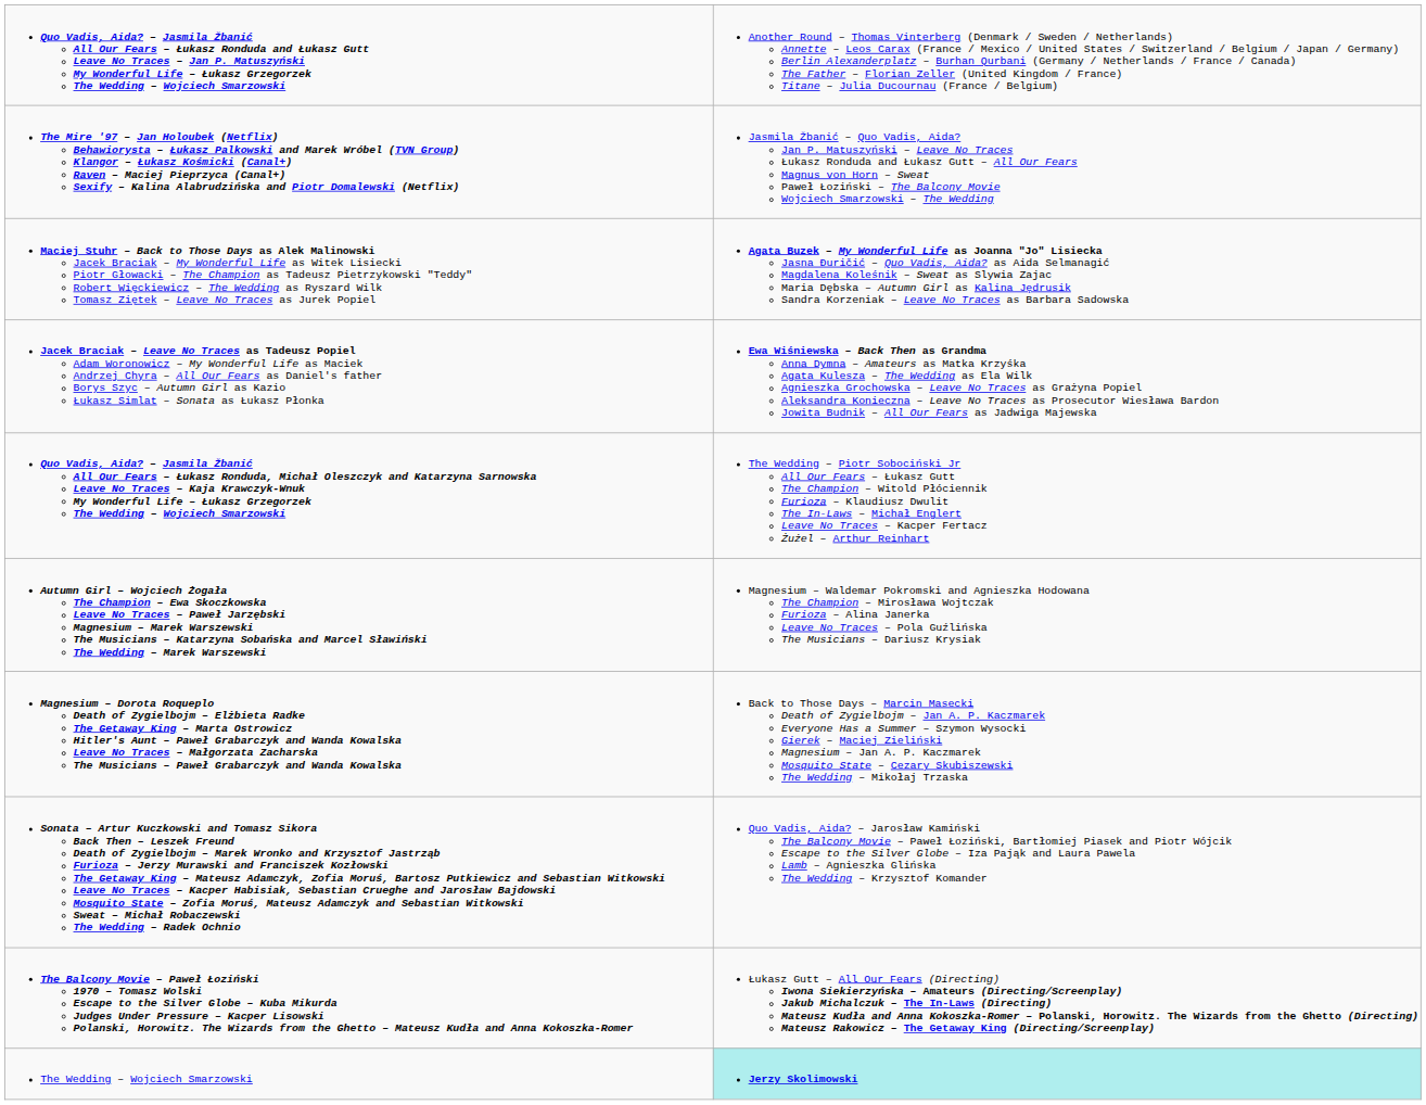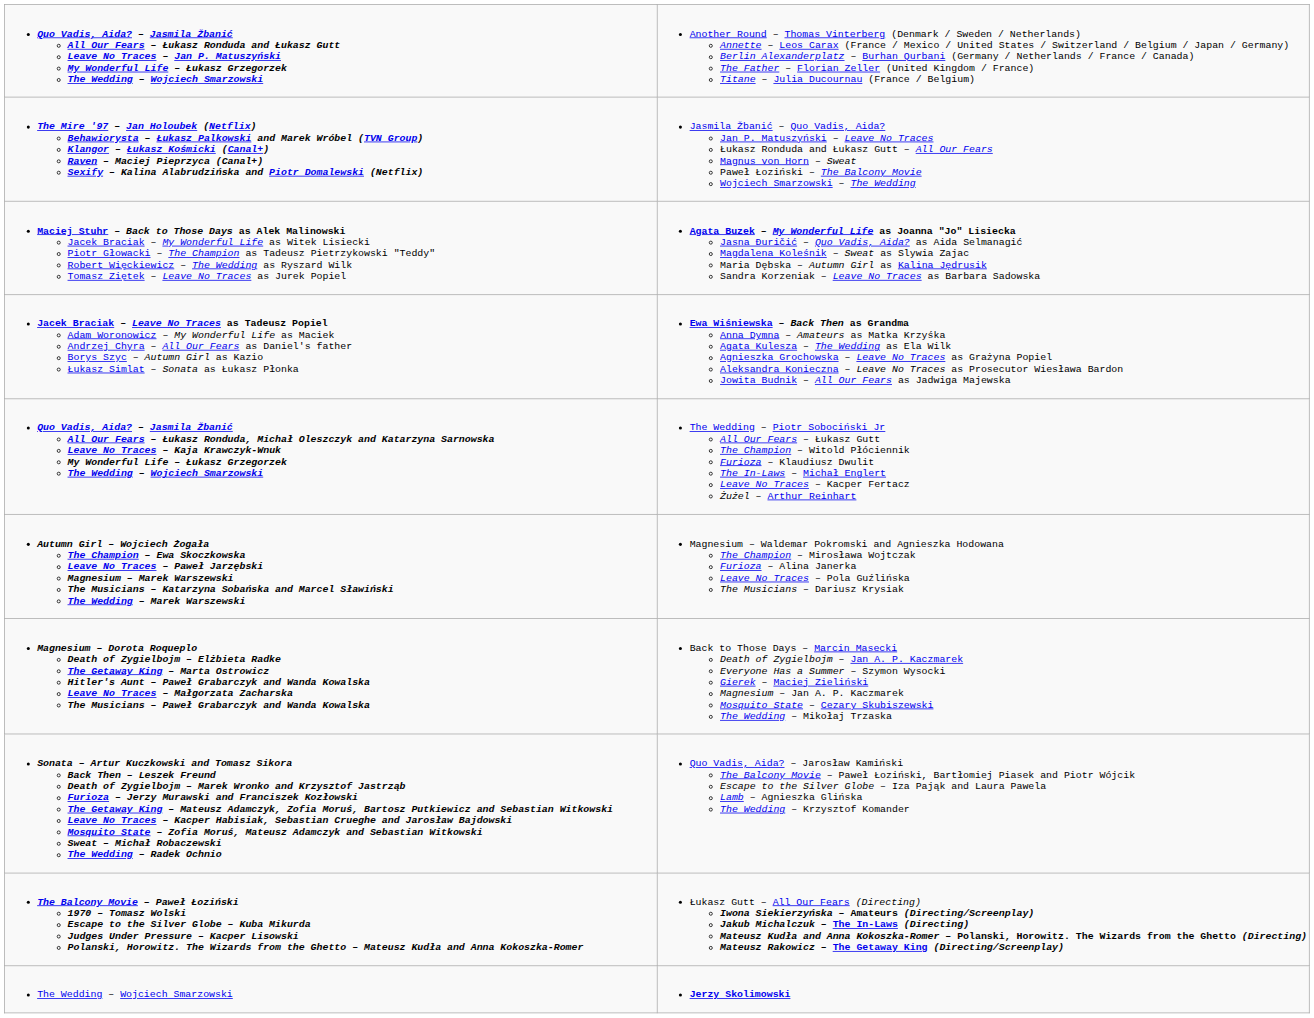The Wedding – Wojciech Smarzowski | column 2: paleturquoise background -> no background
